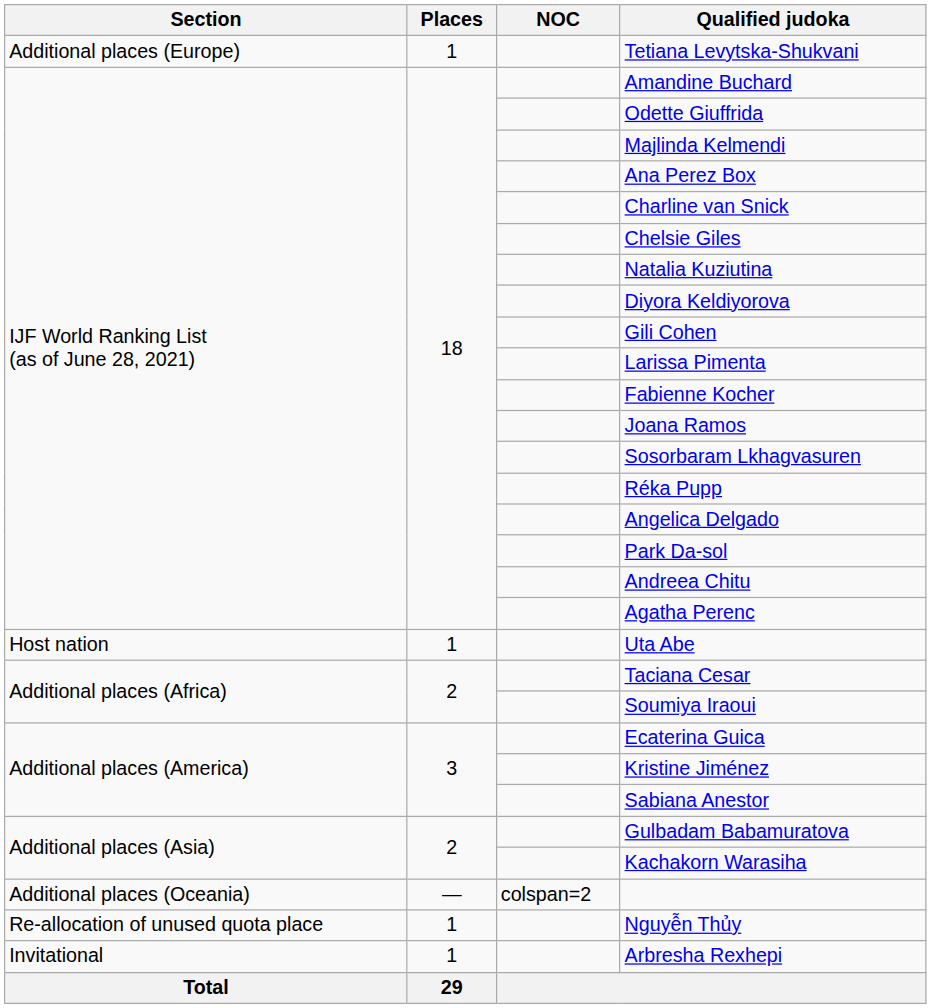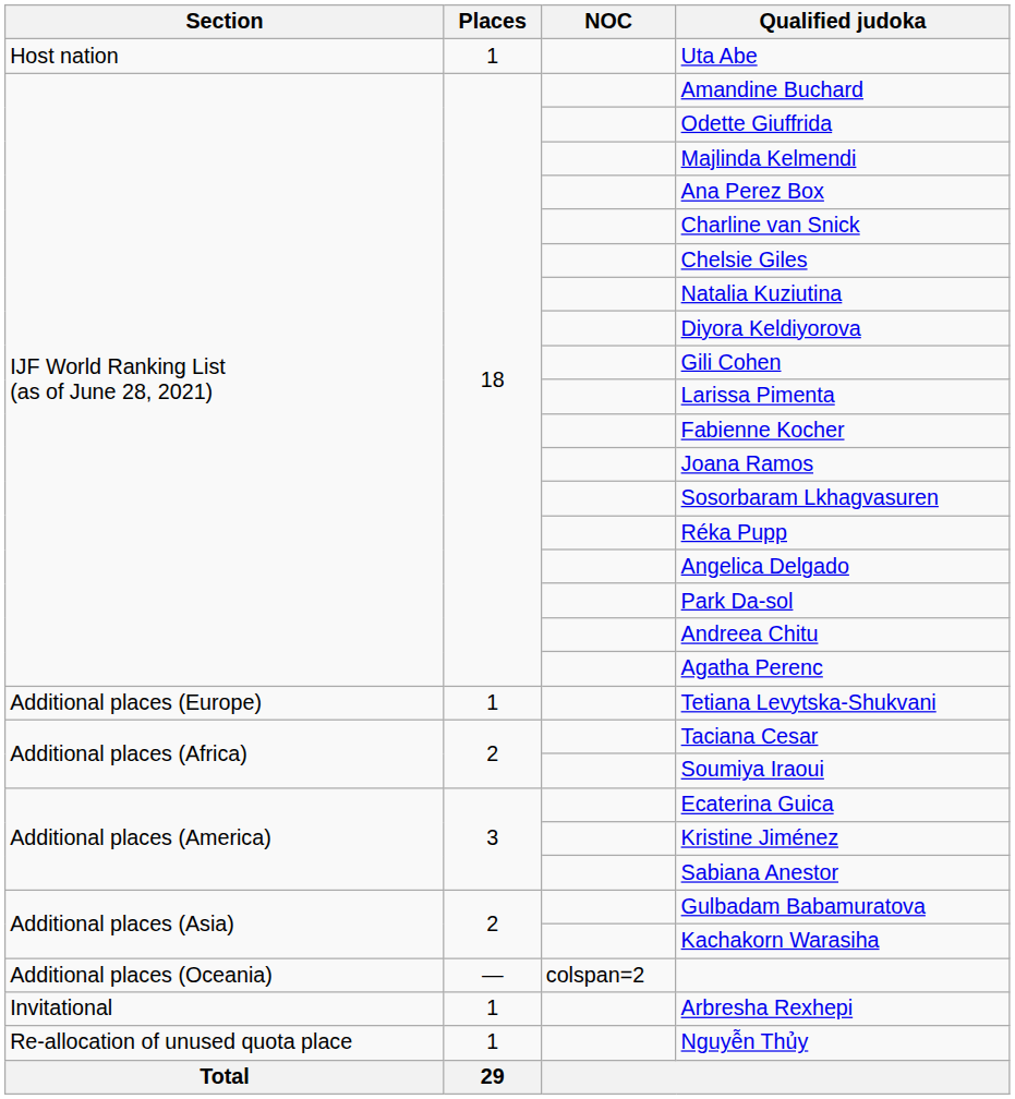rows swapped: Uta Abe <-> Tetiana Levytska-Shukvani
rows swapped: Arbresha Rexhepi <-> Nguyễn Thủy
